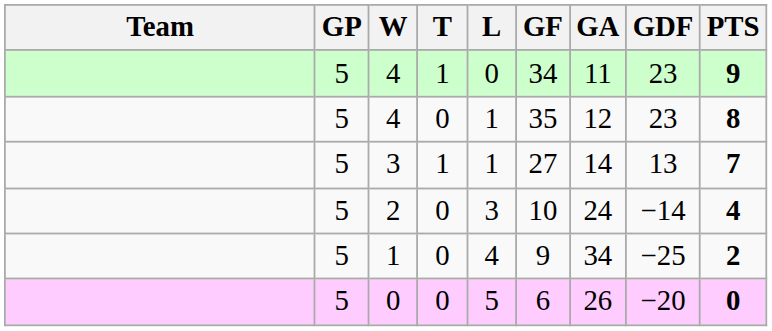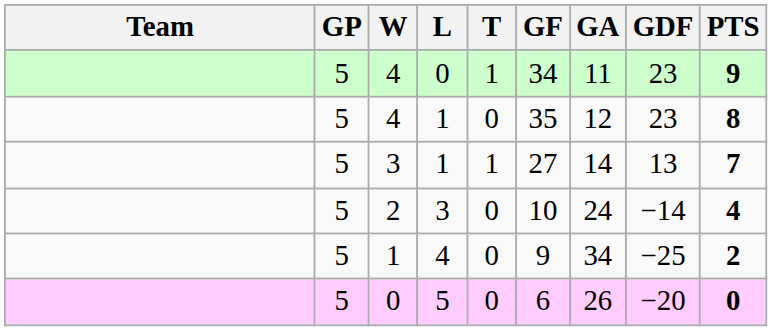columns swapped: T <-> L
